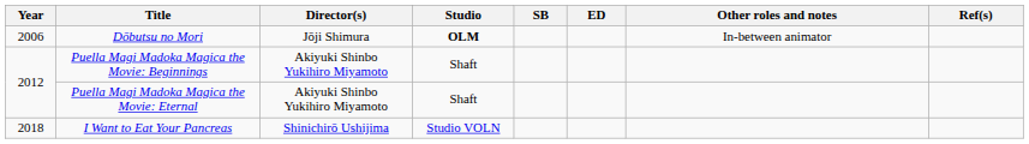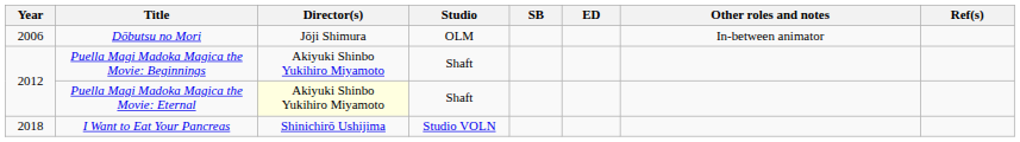Dōbutsu no Mori | Studio: bold -> normal
Puella Magi Madoka Magica the Movie: Eternal | Director(s): no background -> lightyellow background
